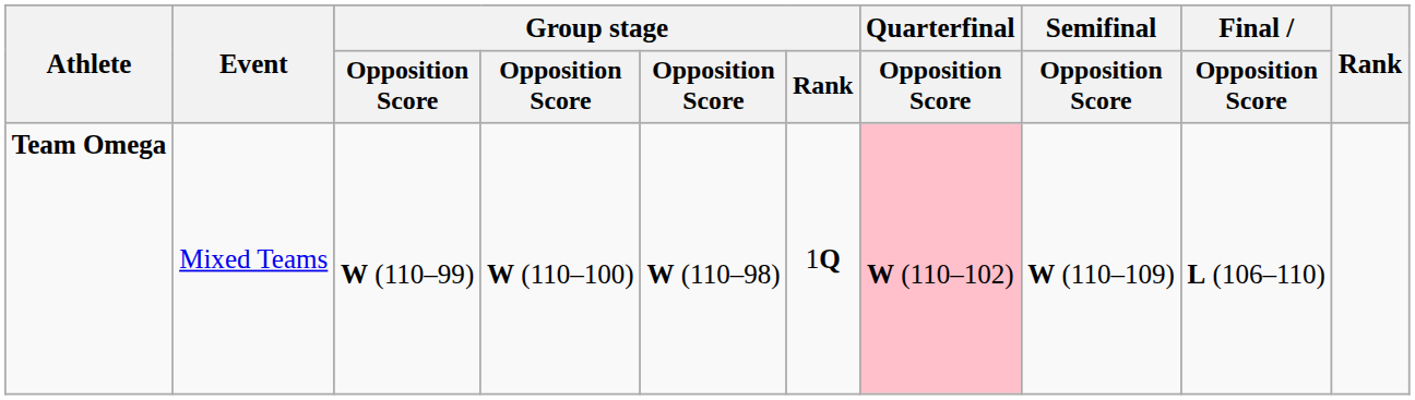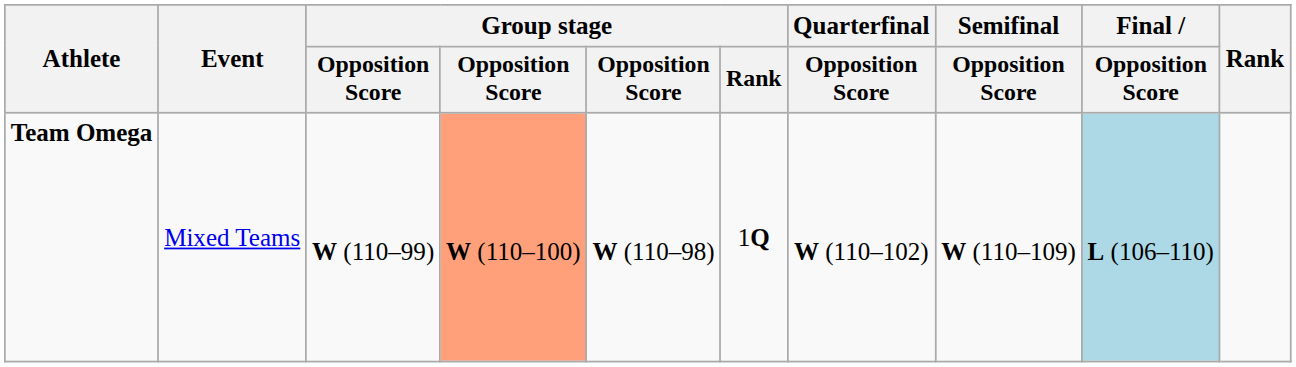Team Omega | column 4: no background -> lightsalmon background
Team Omega | Quarterfinal / Opposition Score: pink background -> no background
Team Omega | Final / Opposition Score: no background -> lightblue background
